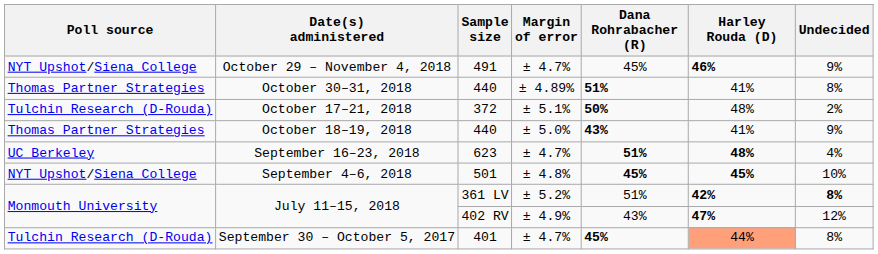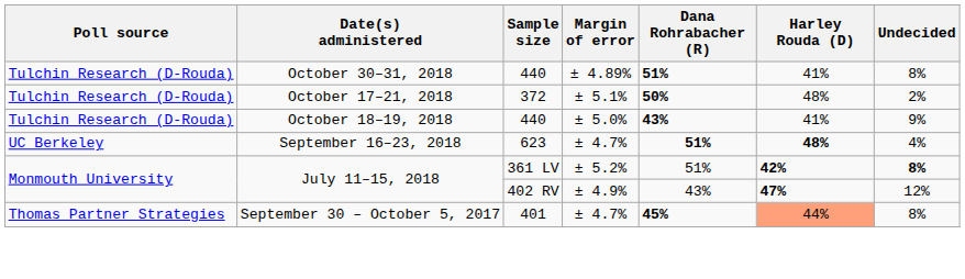- row: NYT Upshot/Siena College | October 29 – November 4, 2018 | 491 | ± 4.7% | 45% | 46% | 9%
October 30–31, 2018 | Poll source: Thomas Partner Strategies -> Tulchin Research (D-Rouda)
October 18–19, 2018 | Poll source: Thomas Partner Strategies -> Tulchin Research (D-Rouda)
- row: NYT Upshot/Siena College | September 4–6, 2018 | 501 | ± 4.8% | 45% | 45% | 10%
September 30 – October 5, 2017 | Poll source: Tulchin Research (D-Rouda) -> Thomas Partner Strategies
